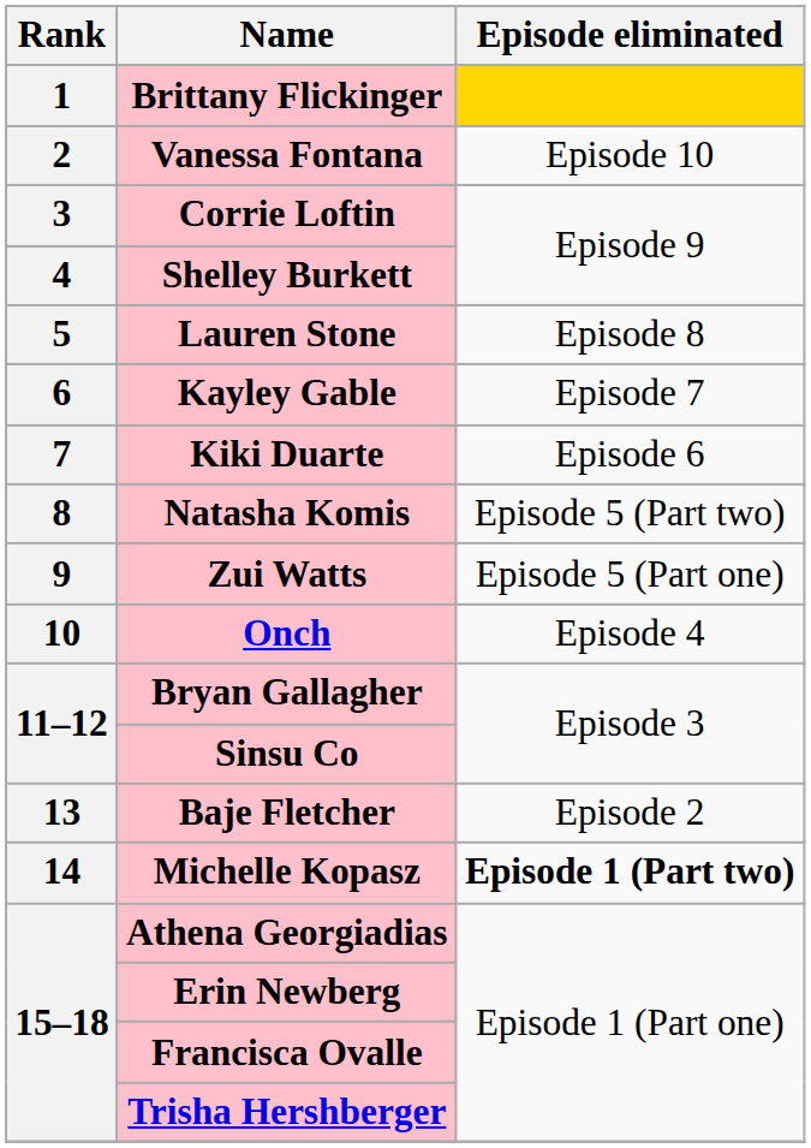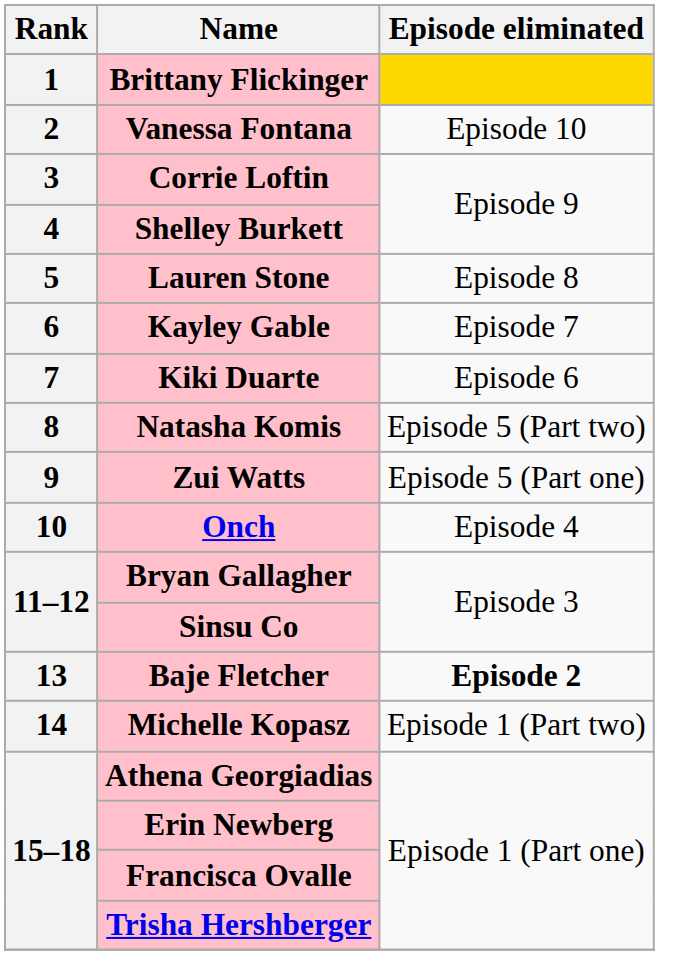Baje Fletcher | Episode eliminated: normal -> bold
Michelle Kopasz | Episode eliminated: bold -> normal
